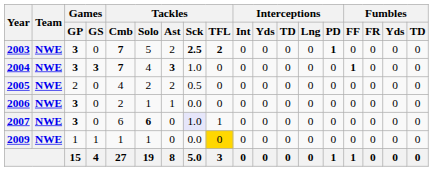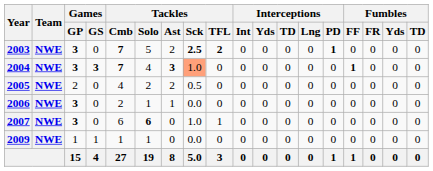2004 | Tackles / Sck: no background -> lightsalmon background
2007 | Tackles / Sck: lavender background -> no background
2009 | Tackles / TFL: gold background -> no background
